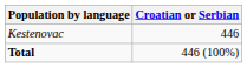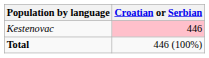Kestenovac | Croatian or Serbian: no background -> pink background
